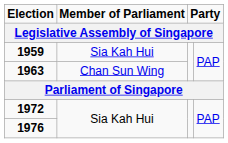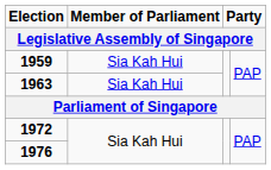1963 | Member of Parliament: Chan Sun Wing -> Sia Kah Hui
